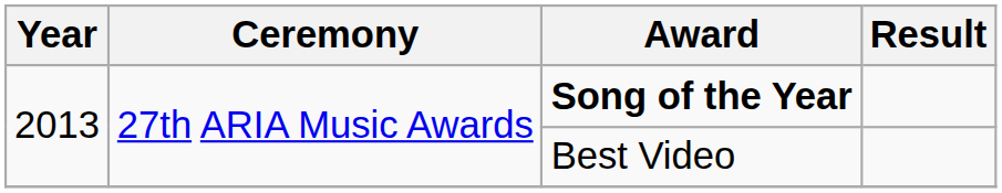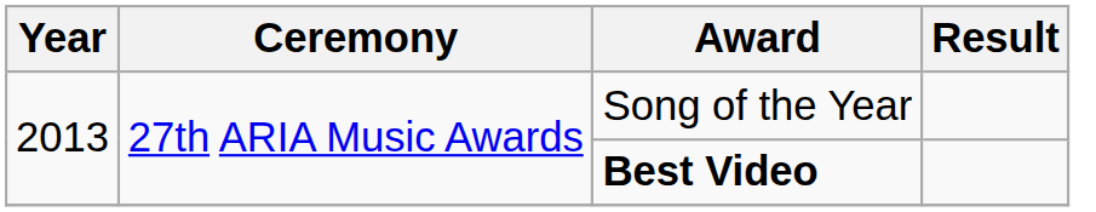Song of the Year | Award: bold -> normal
Best Video | Award: normal -> bold
